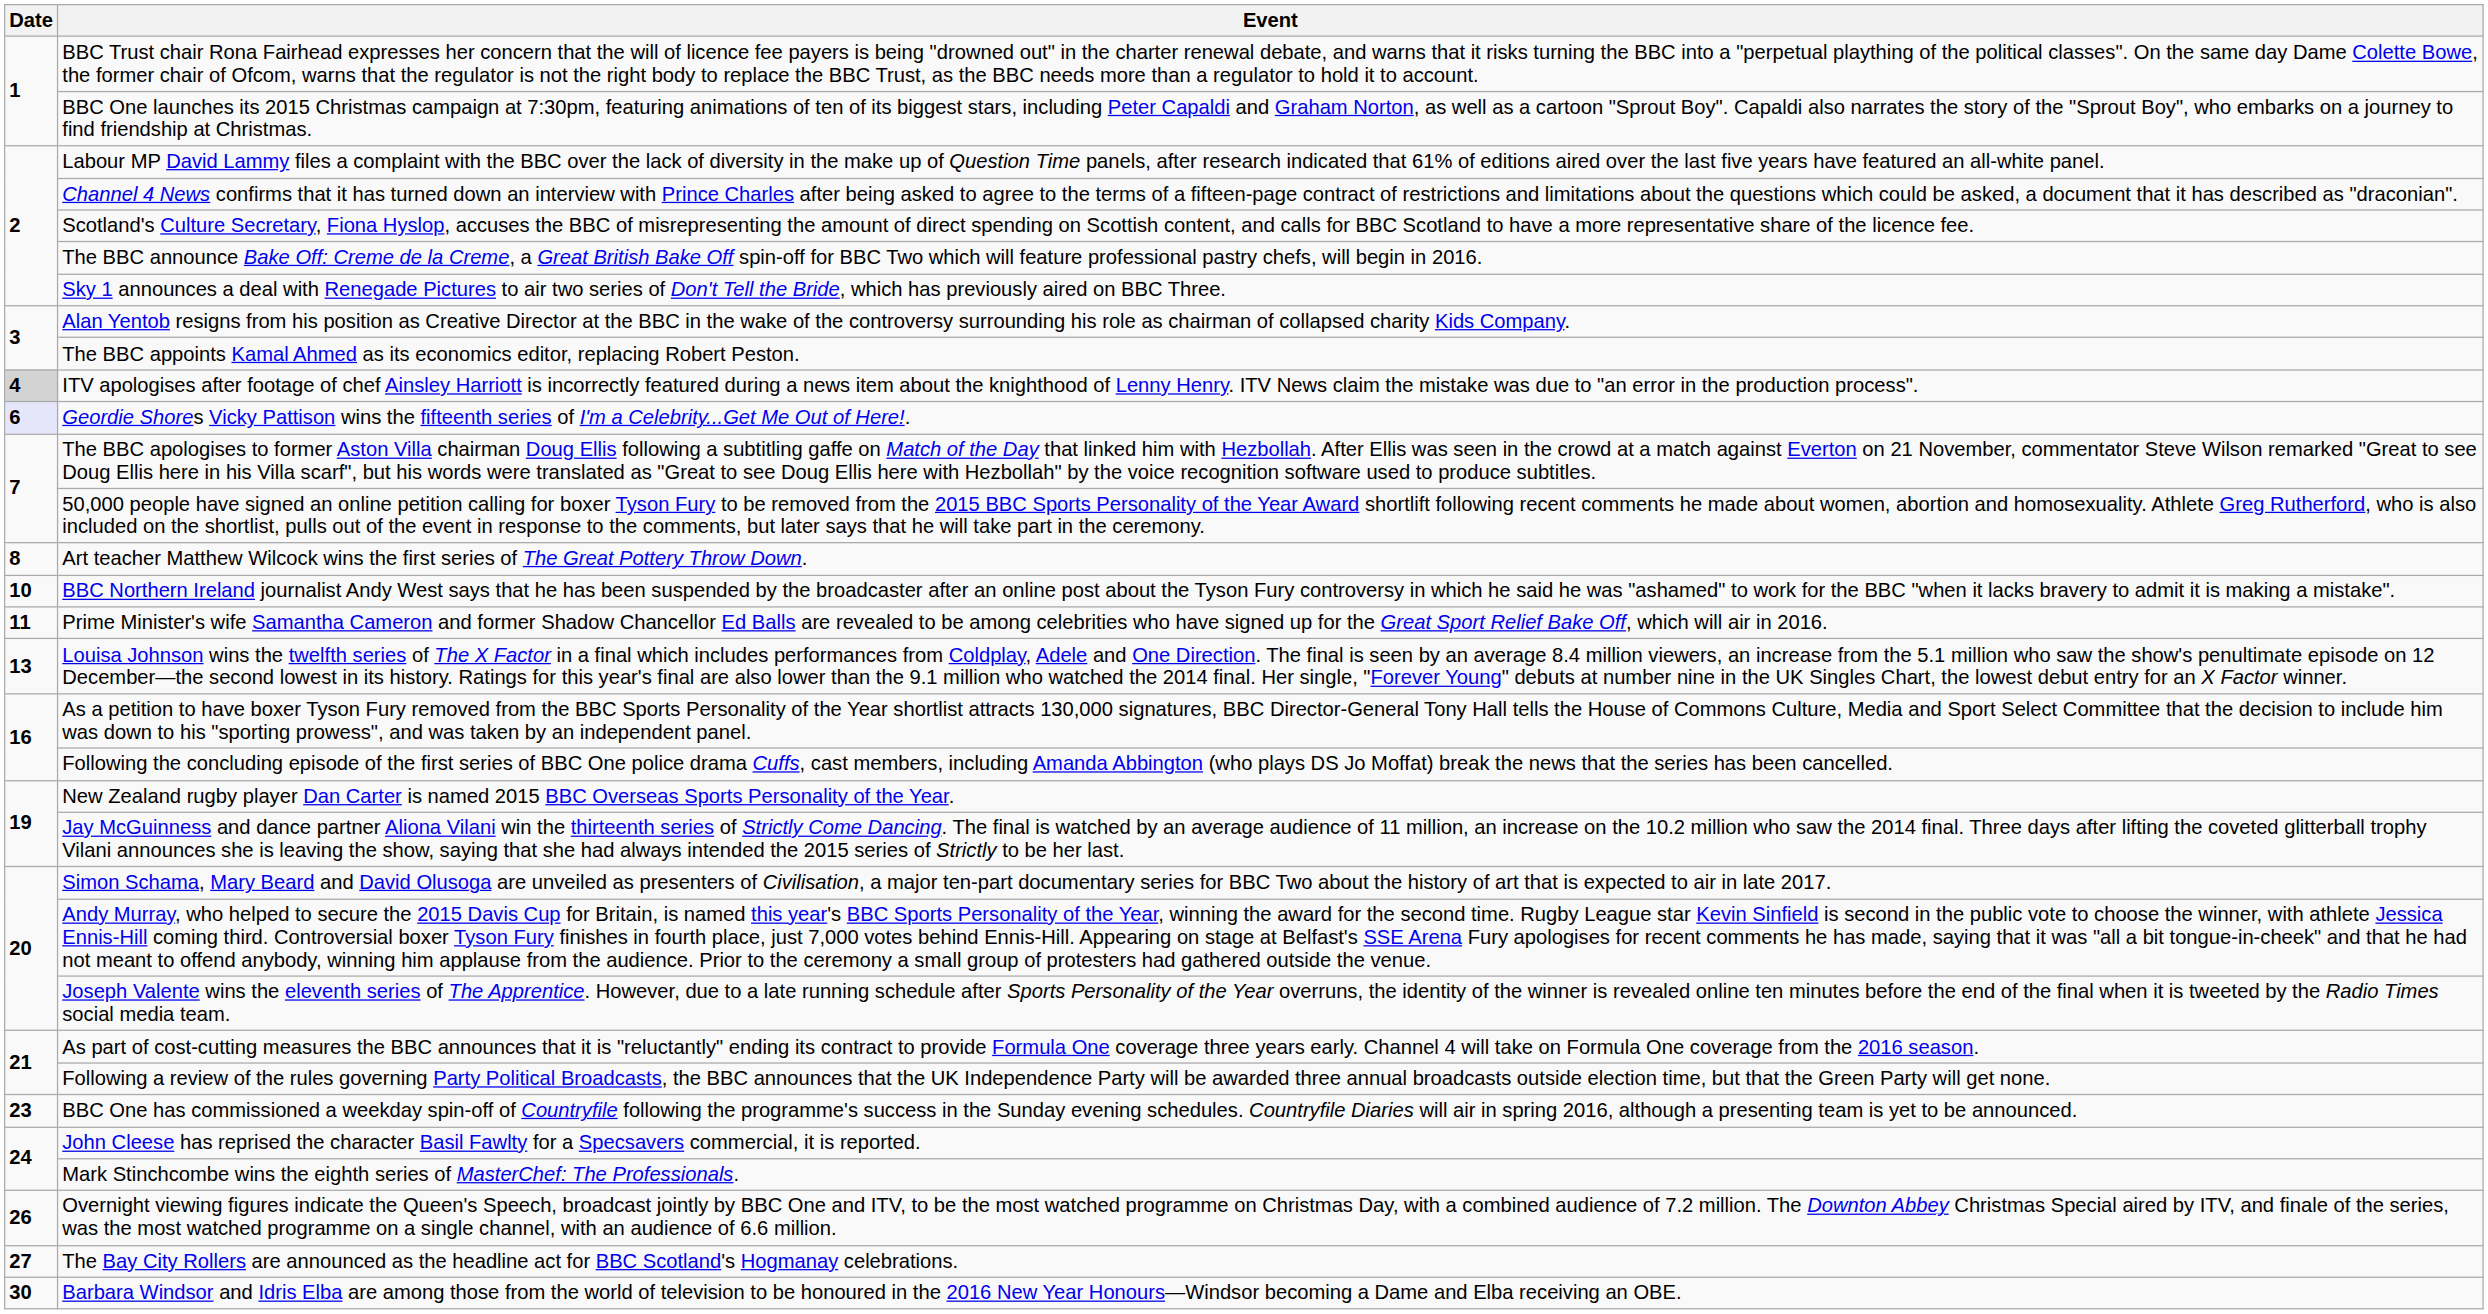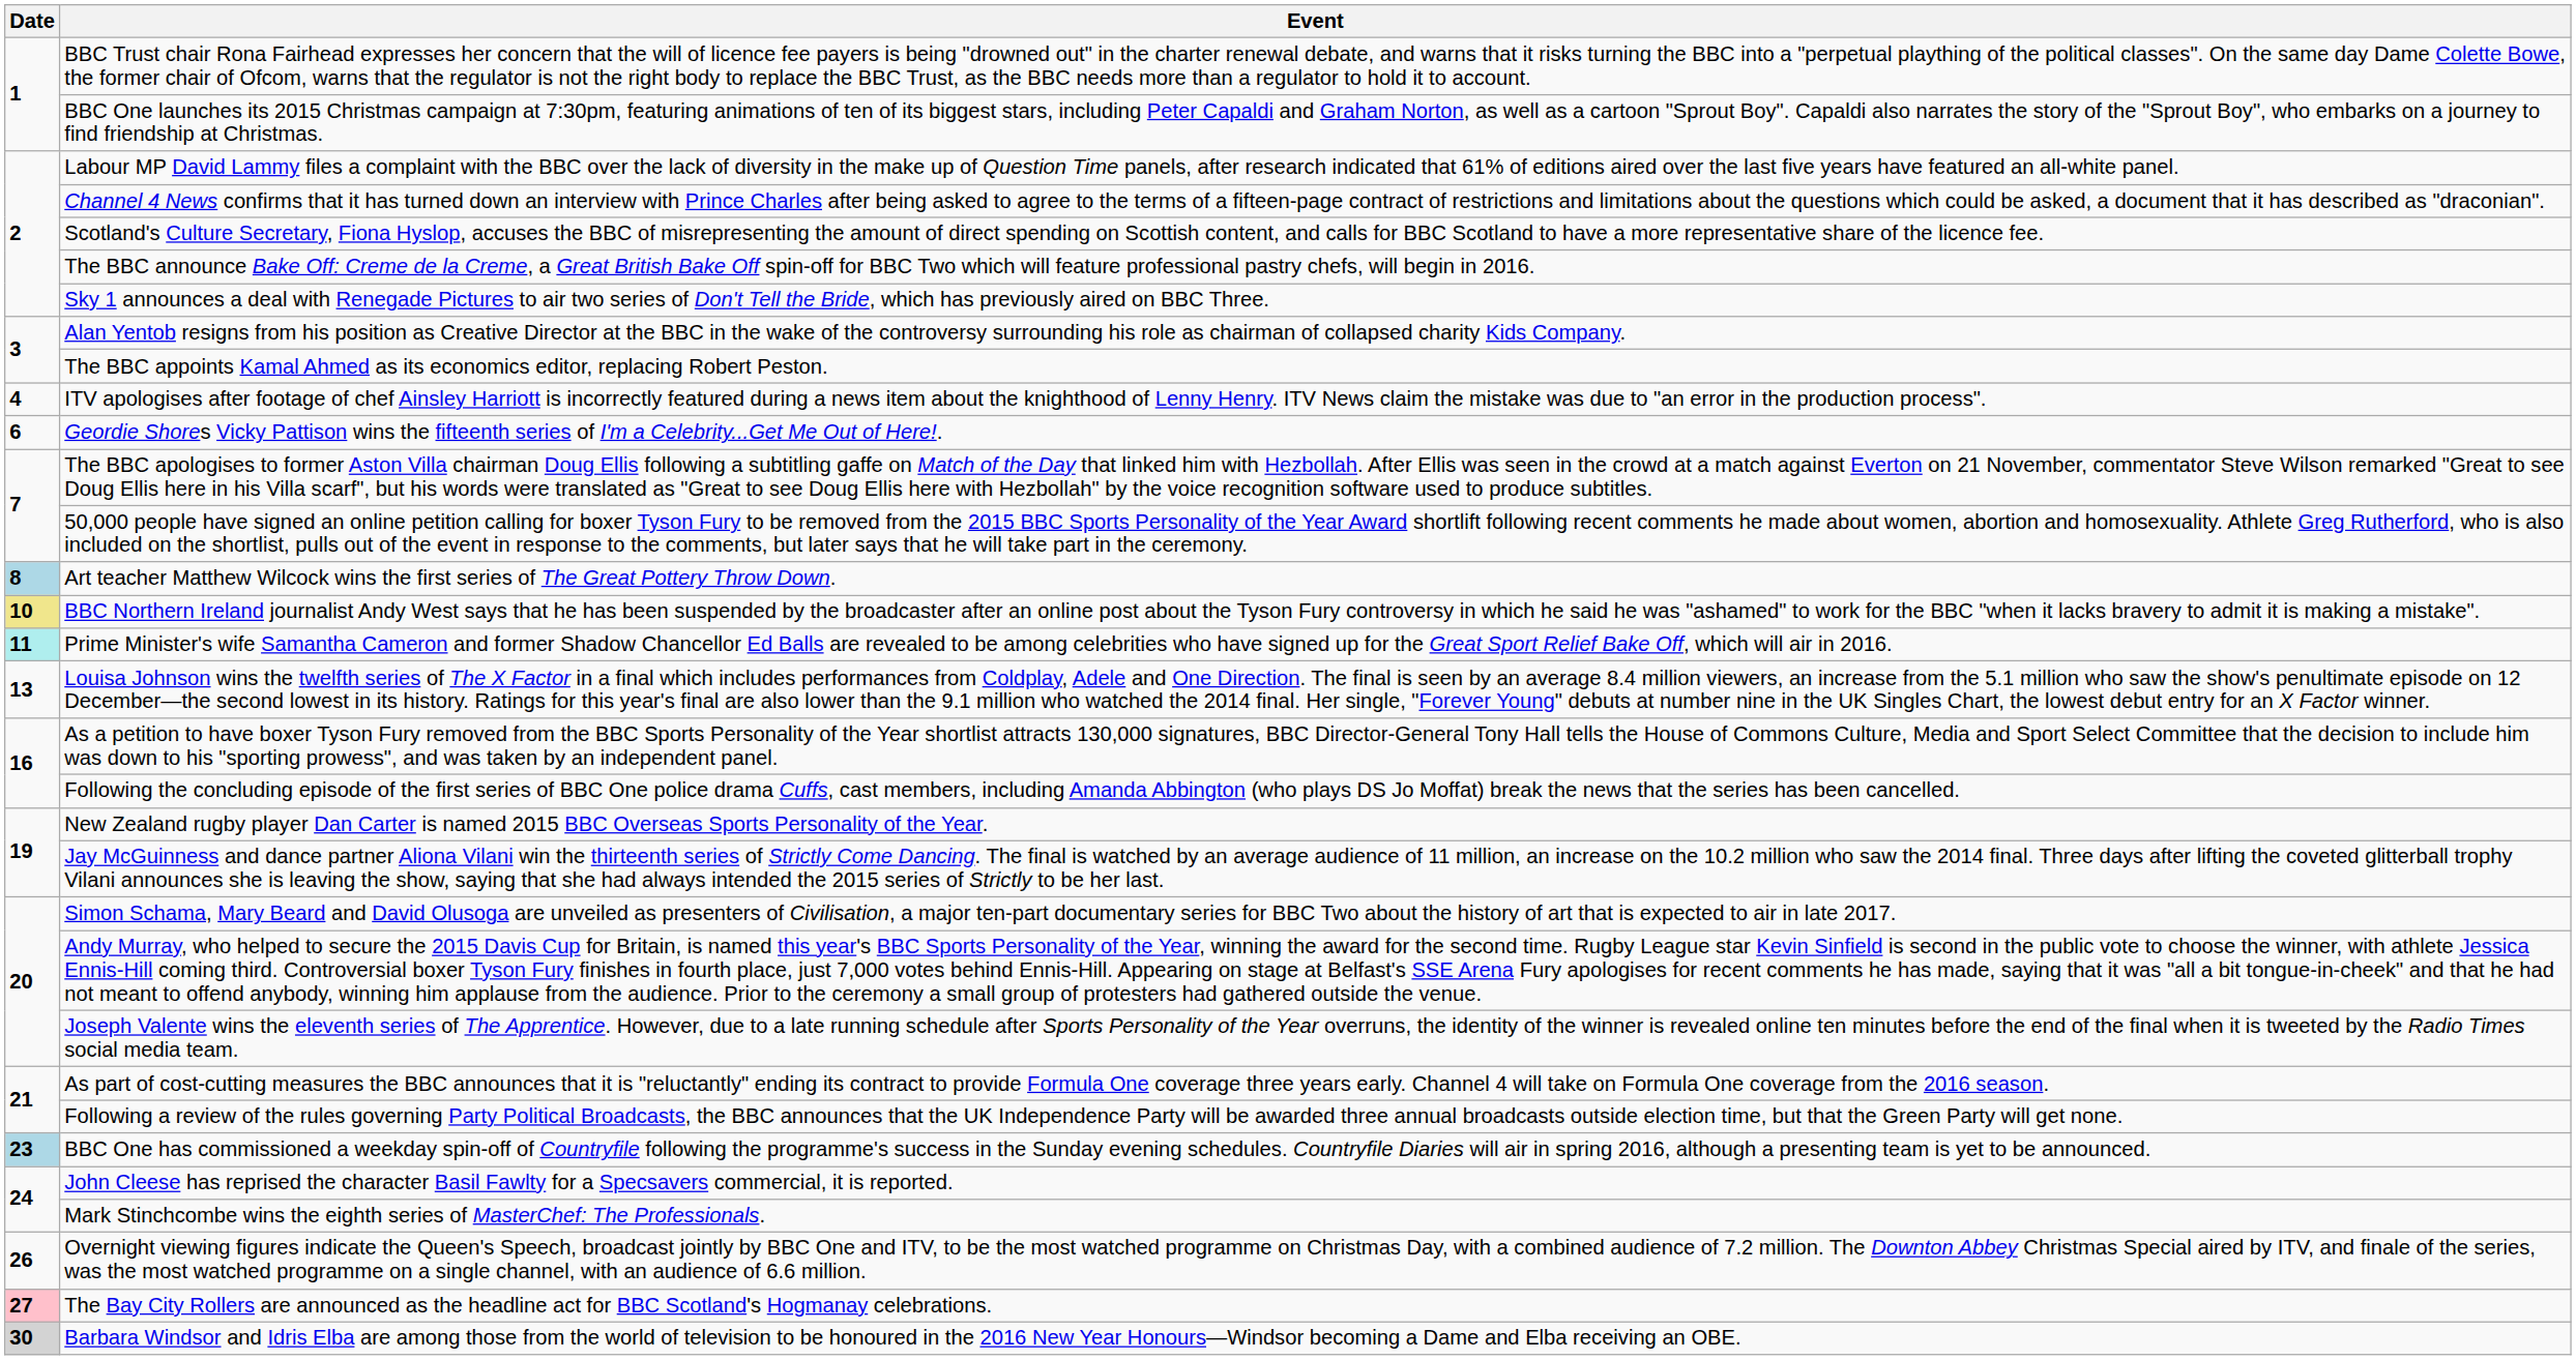row 11 | Date: lightgrey background -> no background
row 12 | Date: lavender background -> no background
row 15 | Date: no background -> lightblue background
row 16 | Date: no background -> khaki background
row 17 | Date: no background -> paleturquoise background
row 28 | Date: no background -> lightblue background
row 32 | Date: no background -> pink background
row 33 | Date: no background -> lightgrey background
